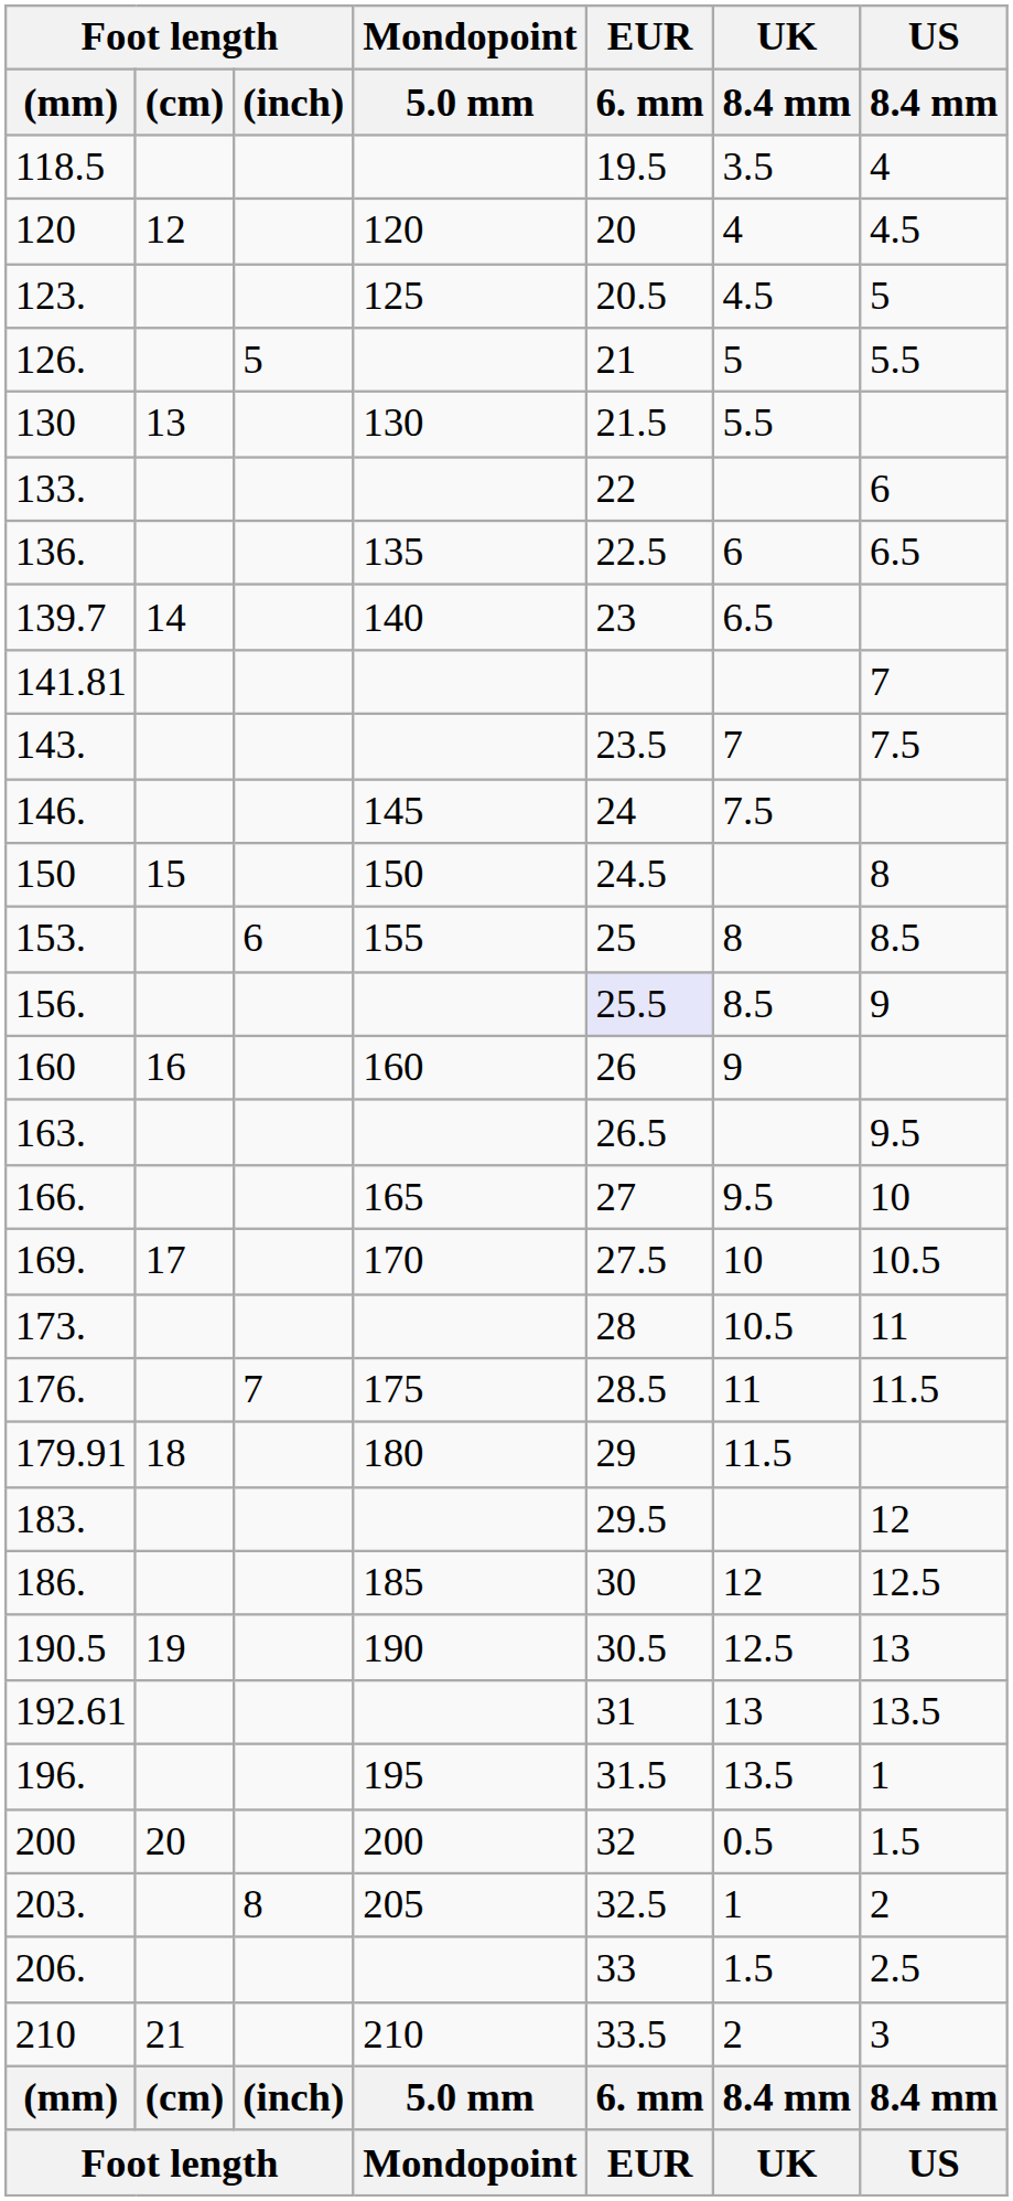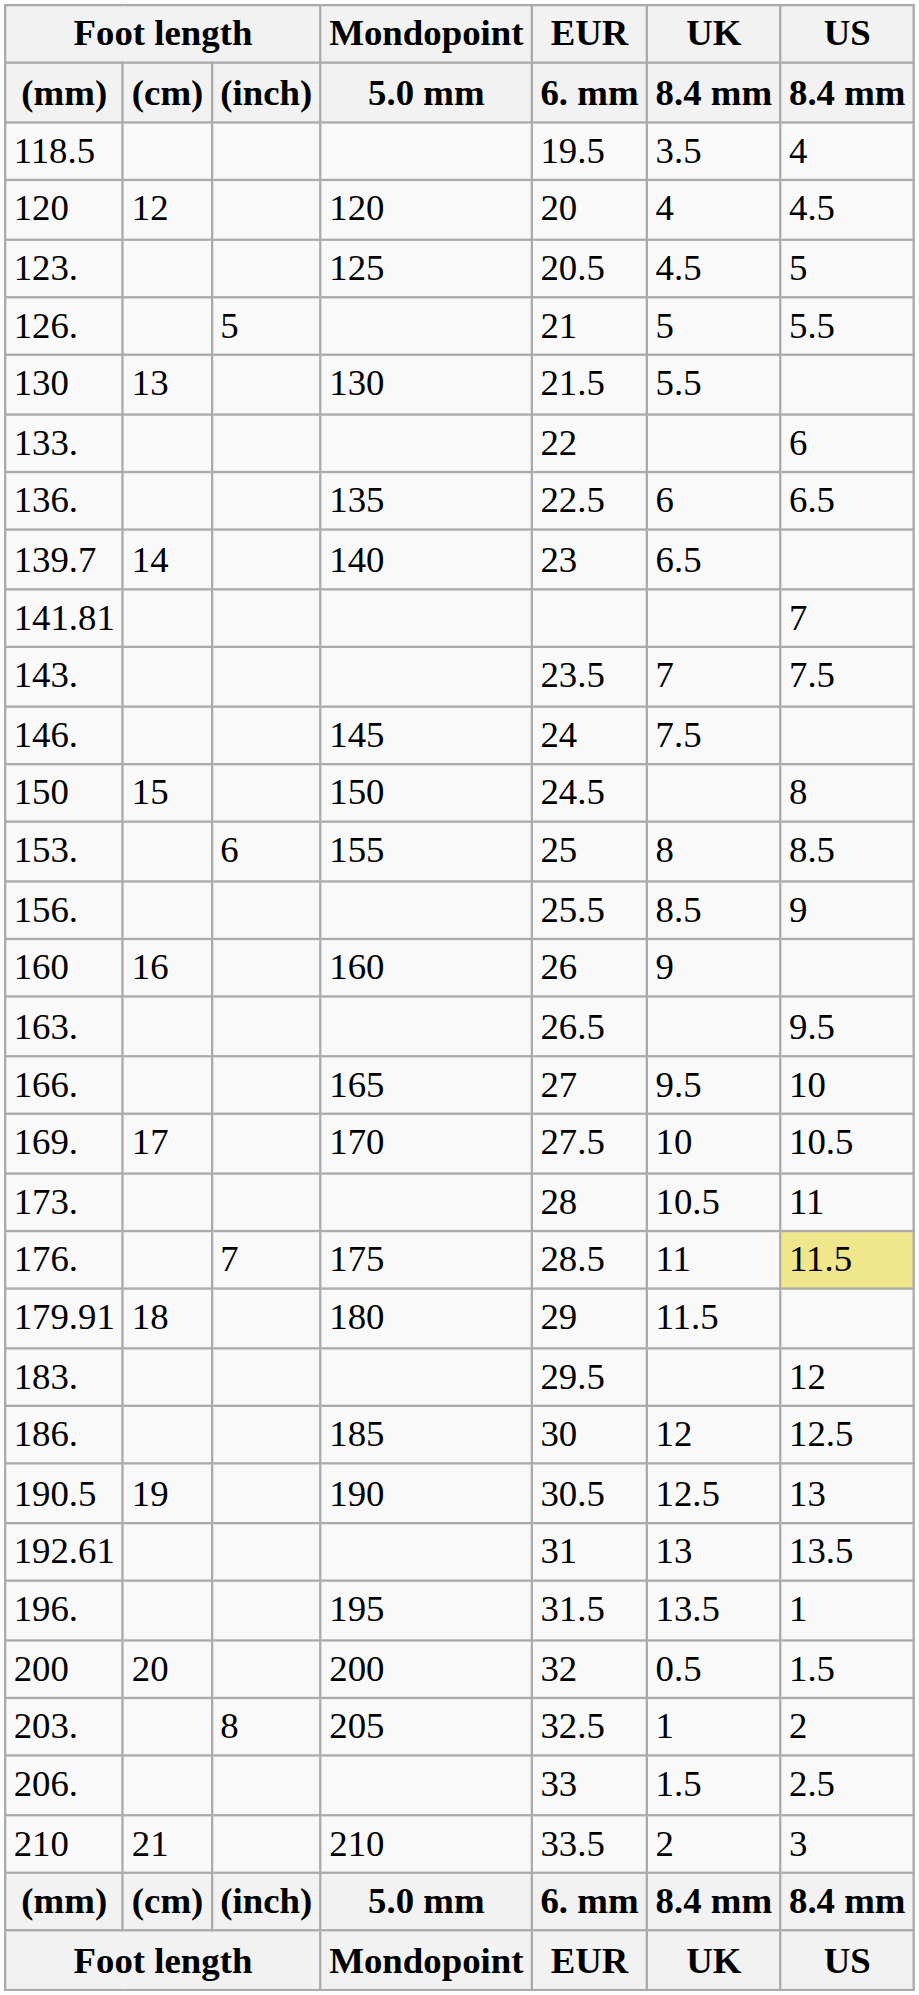156. | EUR / 6. mm: lavender background -> no background
176. | US / 8.4 mm: no background -> khaki background
